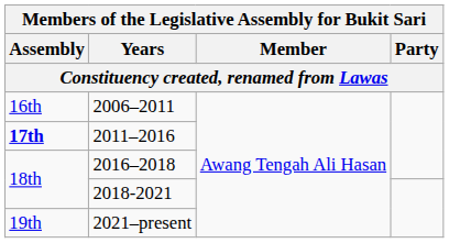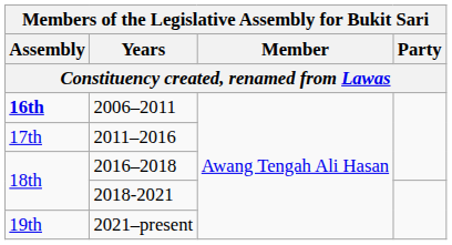2006–2011 | Assembly: normal -> bold
2011–2016 | Assembly: bold -> normal
